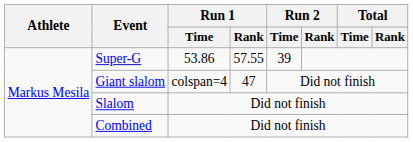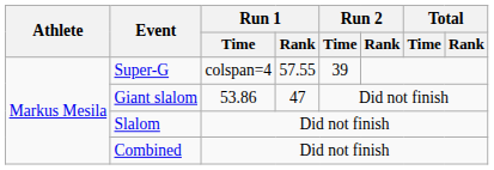Super-G | Run 1 / Time: 53.86 -> colspan=4
Giant slalom | Run 1 / Time: colspan=4 -> 53.86
